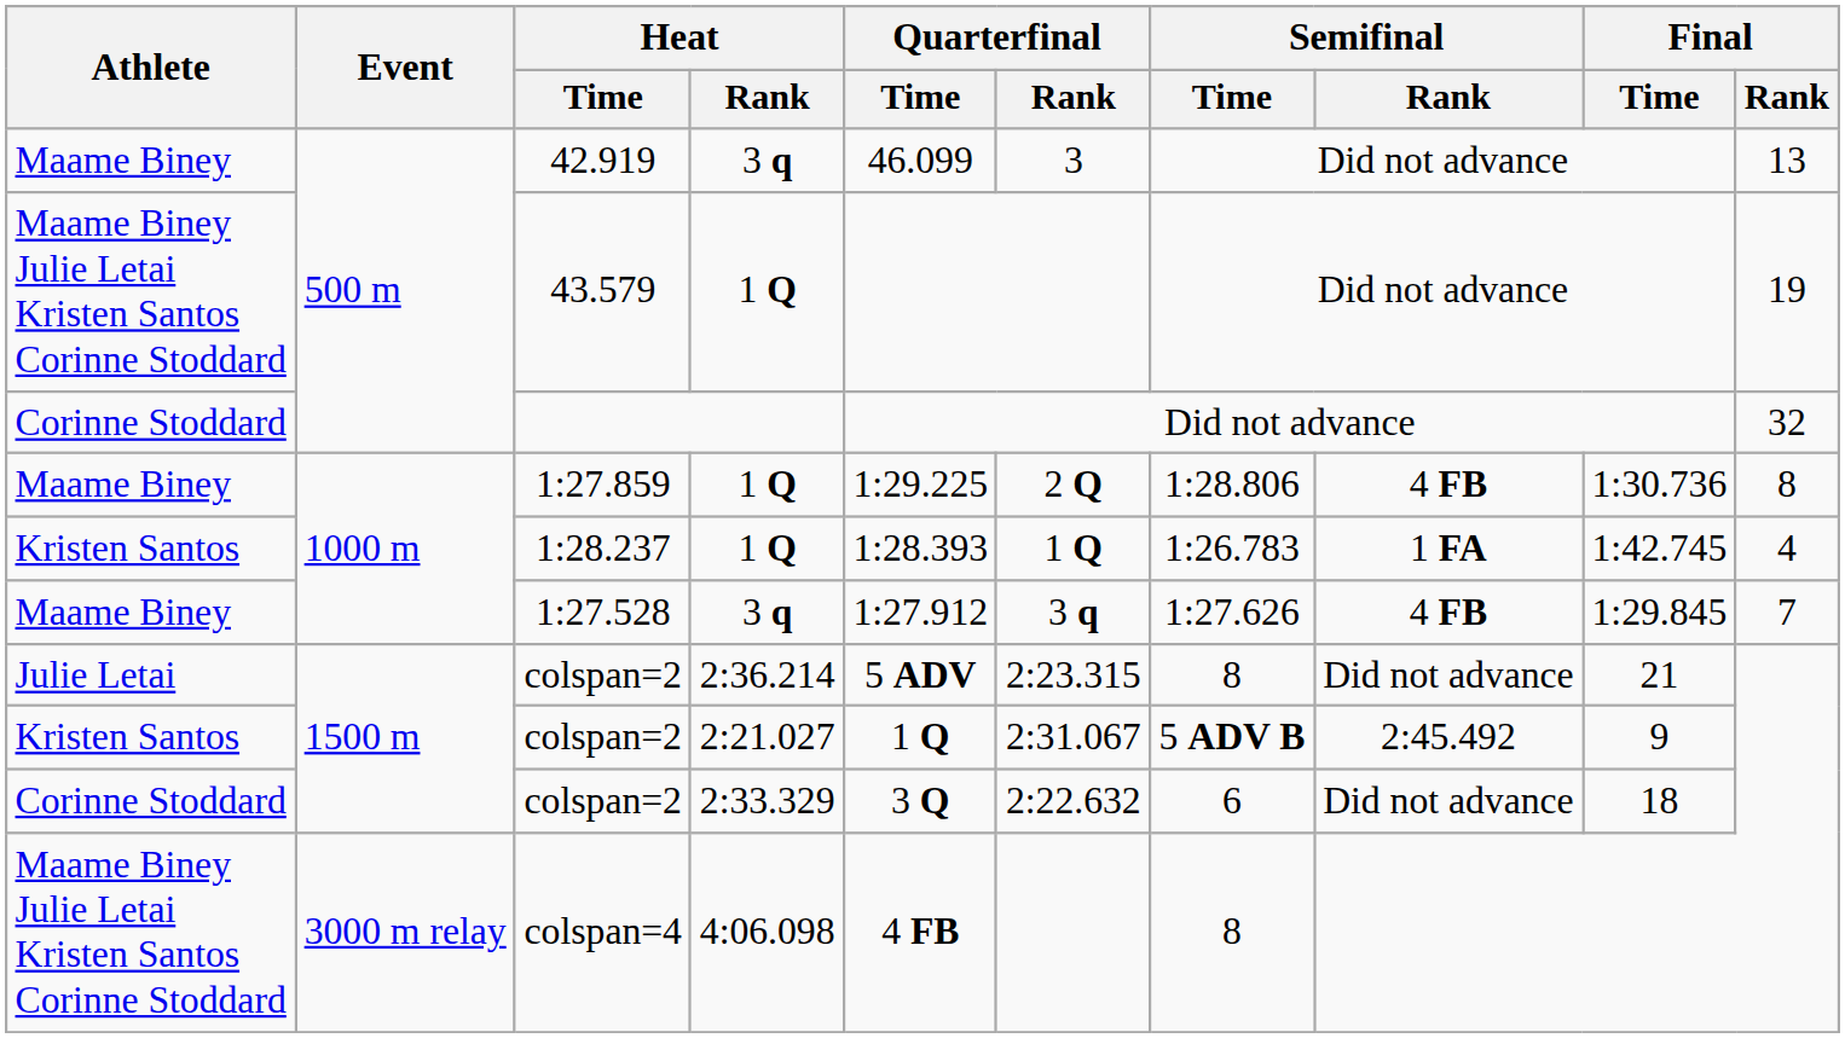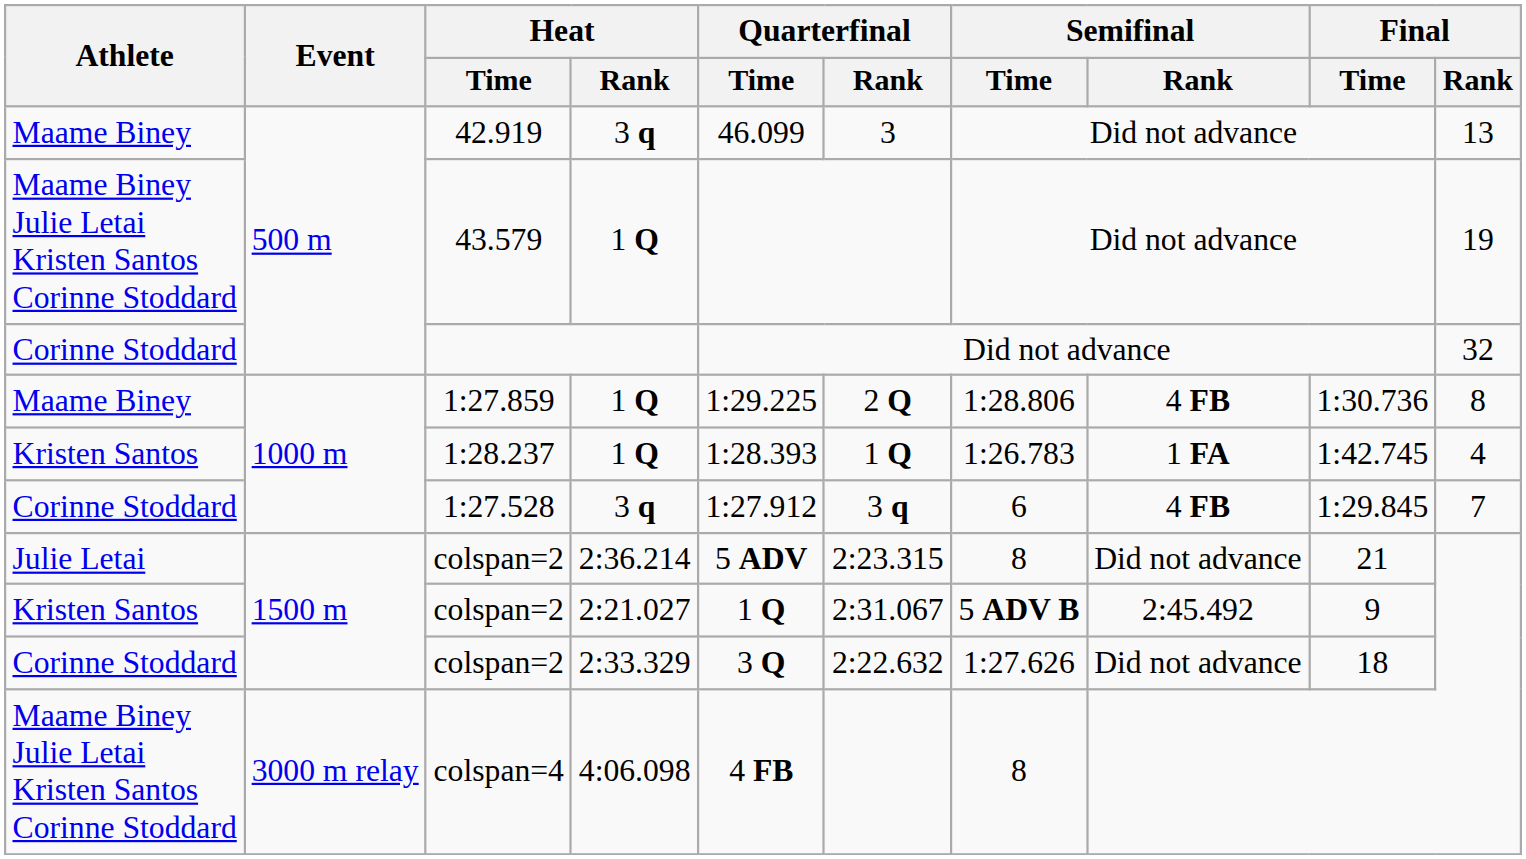1:27.528 | Athlete: Maame Biney -> Corinne Stoddard
1:27.528 | Semifinal / Time: 1:27.626 -> 6
colspan=2 / 2:33.329 | Semifinal / Time: 6 -> 1:27.626
